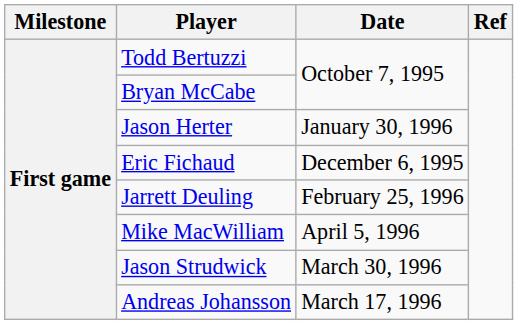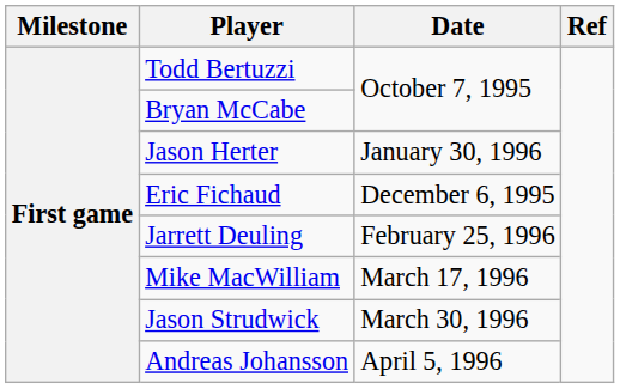Mike MacWilliam | Date: April 5, 1996 -> March 17, 1996
Andreas Johansson | Date: March 17, 1996 -> April 5, 1996
